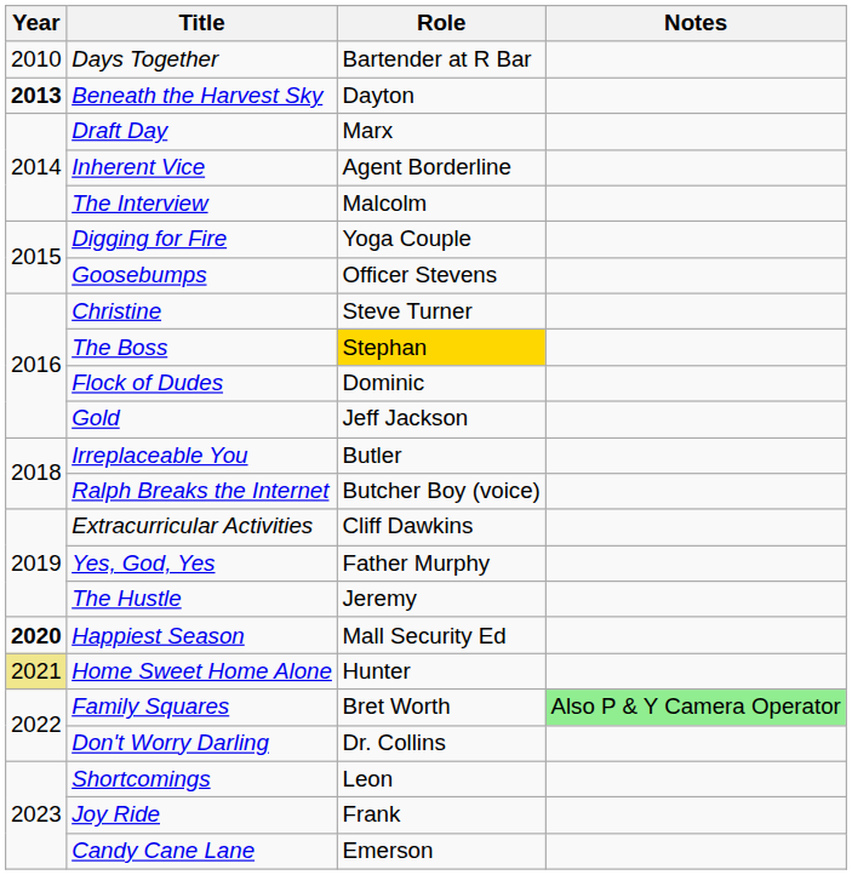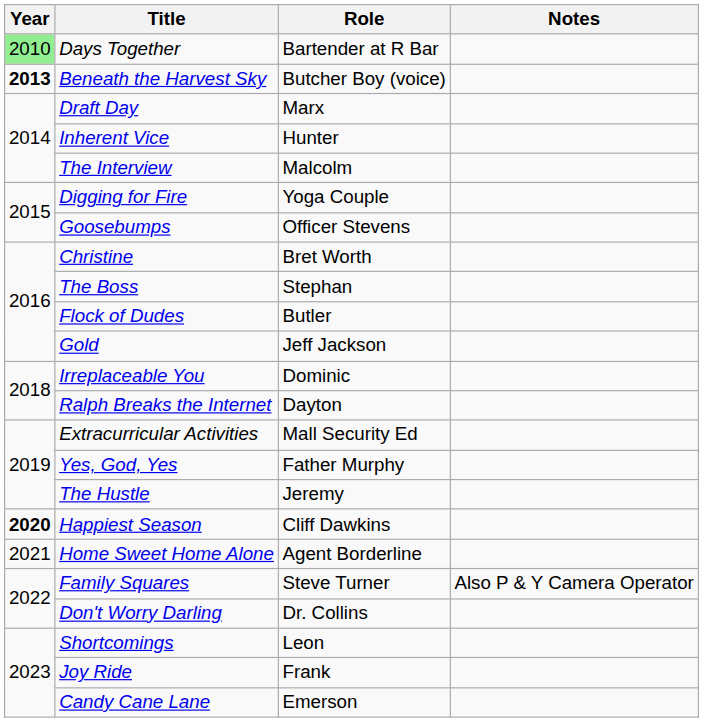Days Together | Year: no background -> lightgreen background
Beneath the Harvest Sky | Role: Dayton -> Butcher Boy (voice)
Inherent Vice | Role: Agent Borderline -> Hunter
Christine | Role: Steve Turner -> Bret Worth
The Boss | Role: gold background -> no background
Flock of Dudes | Role: Dominic -> Butler
Irreplaceable You | Role: Butler -> Dominic
Ralph Breaks the Internet | Role: Butcher Boy (voice) -> Dayton
Extracurricular Activities | Role: Cliff Dawkins -> Mall Security Ed
Happiest Season | Role: Mall Security Ed -> Cliff Dawkins
Home Sweet Home Alone | Year: khaki background -> no background
Home Sweet Home Alone | Role: Hunter -> Agent Borderline
Family Squares | Role: Bret Worth -> Steve Turner
Family Squares | Notes: lightgreen background -> no background
